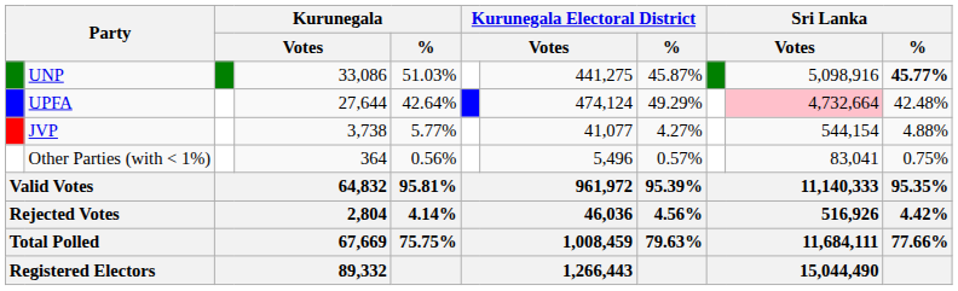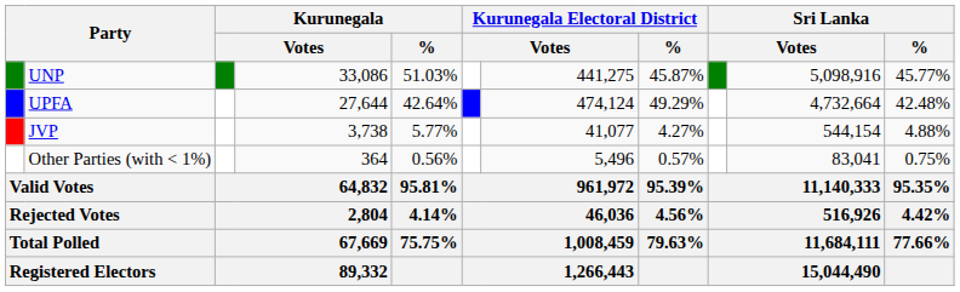UNP | Sri Lanka / %: bold -> normal
UPFA | column 10: pink background -> no background
